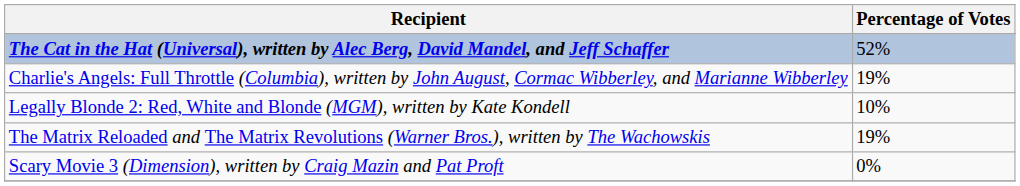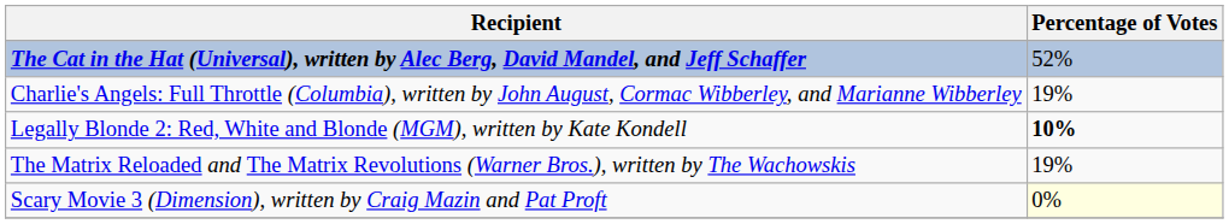row 4 | Percentage of Votes: normal -> bold
row 6 | Percentage of Votes: no background -> lightyellow background
